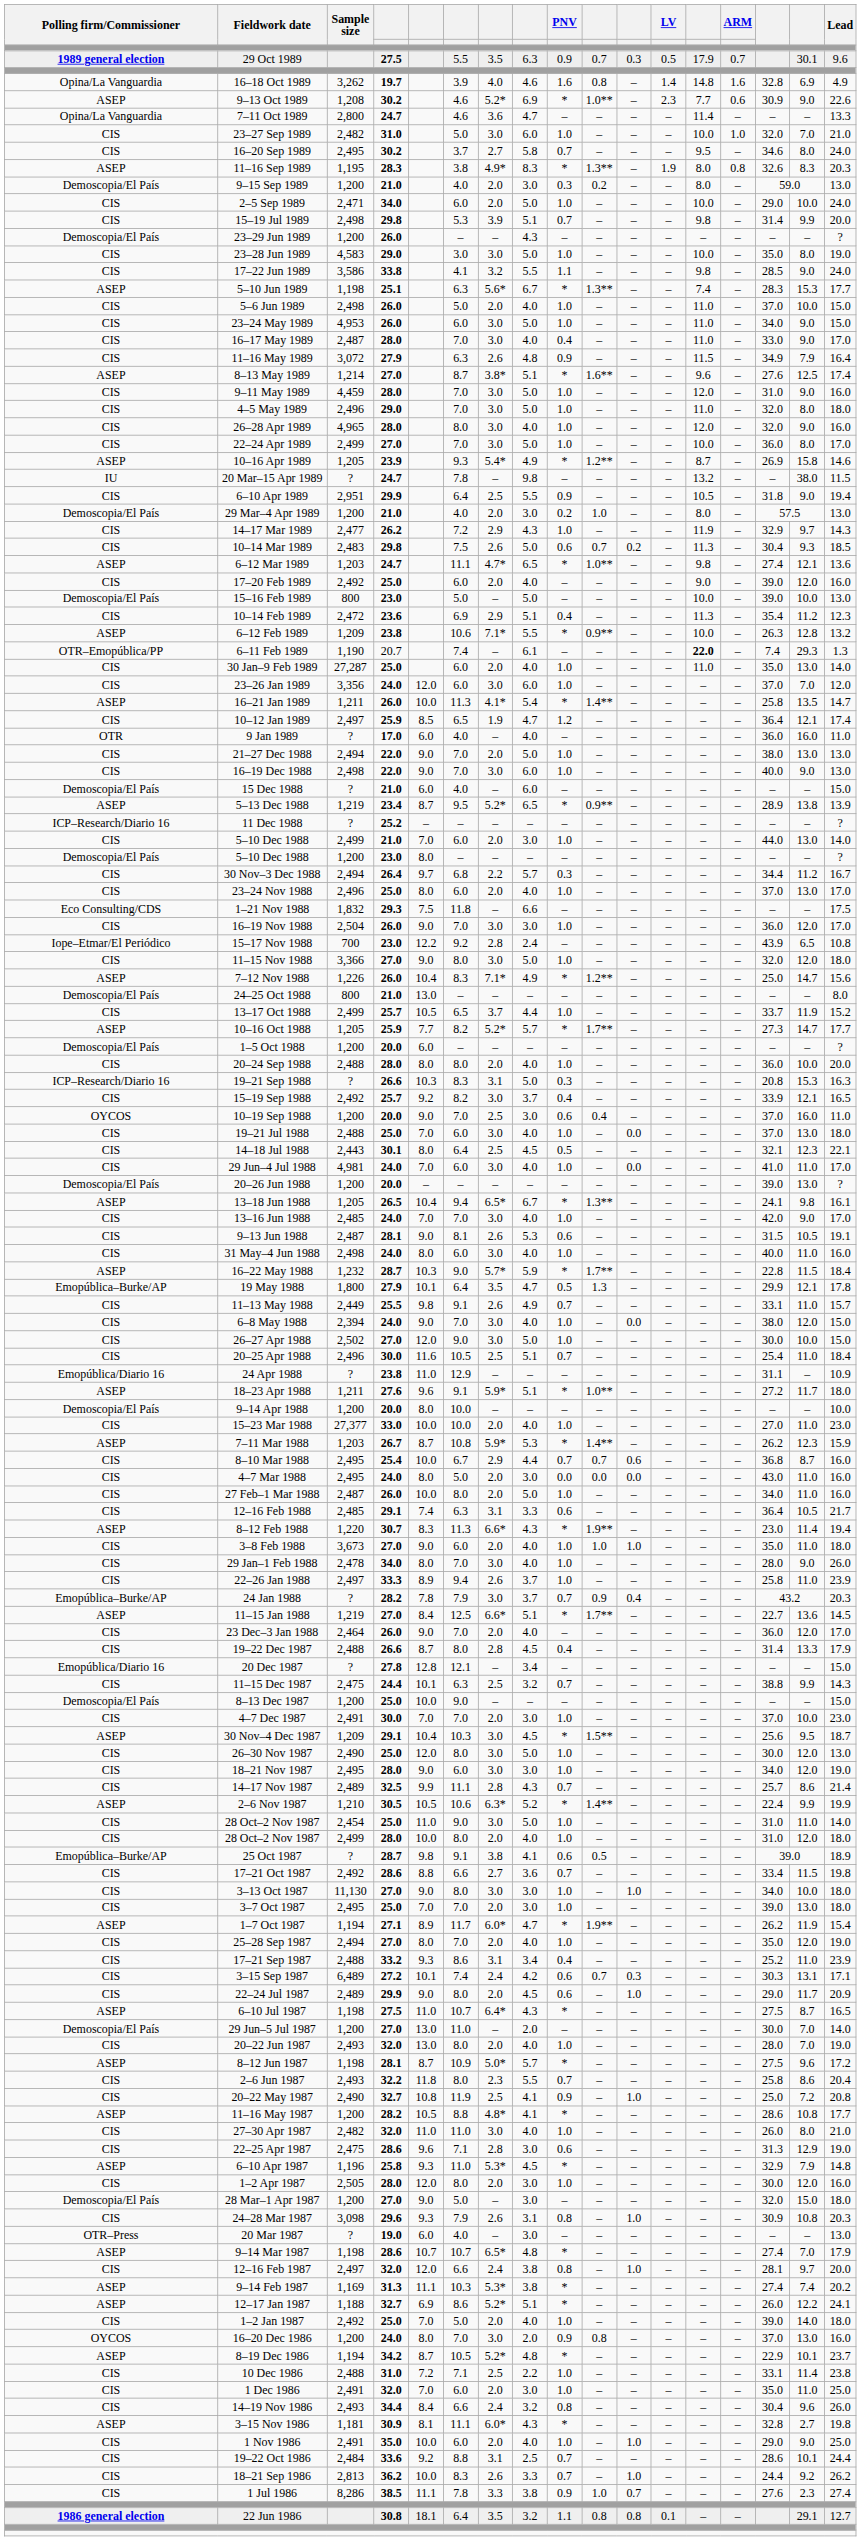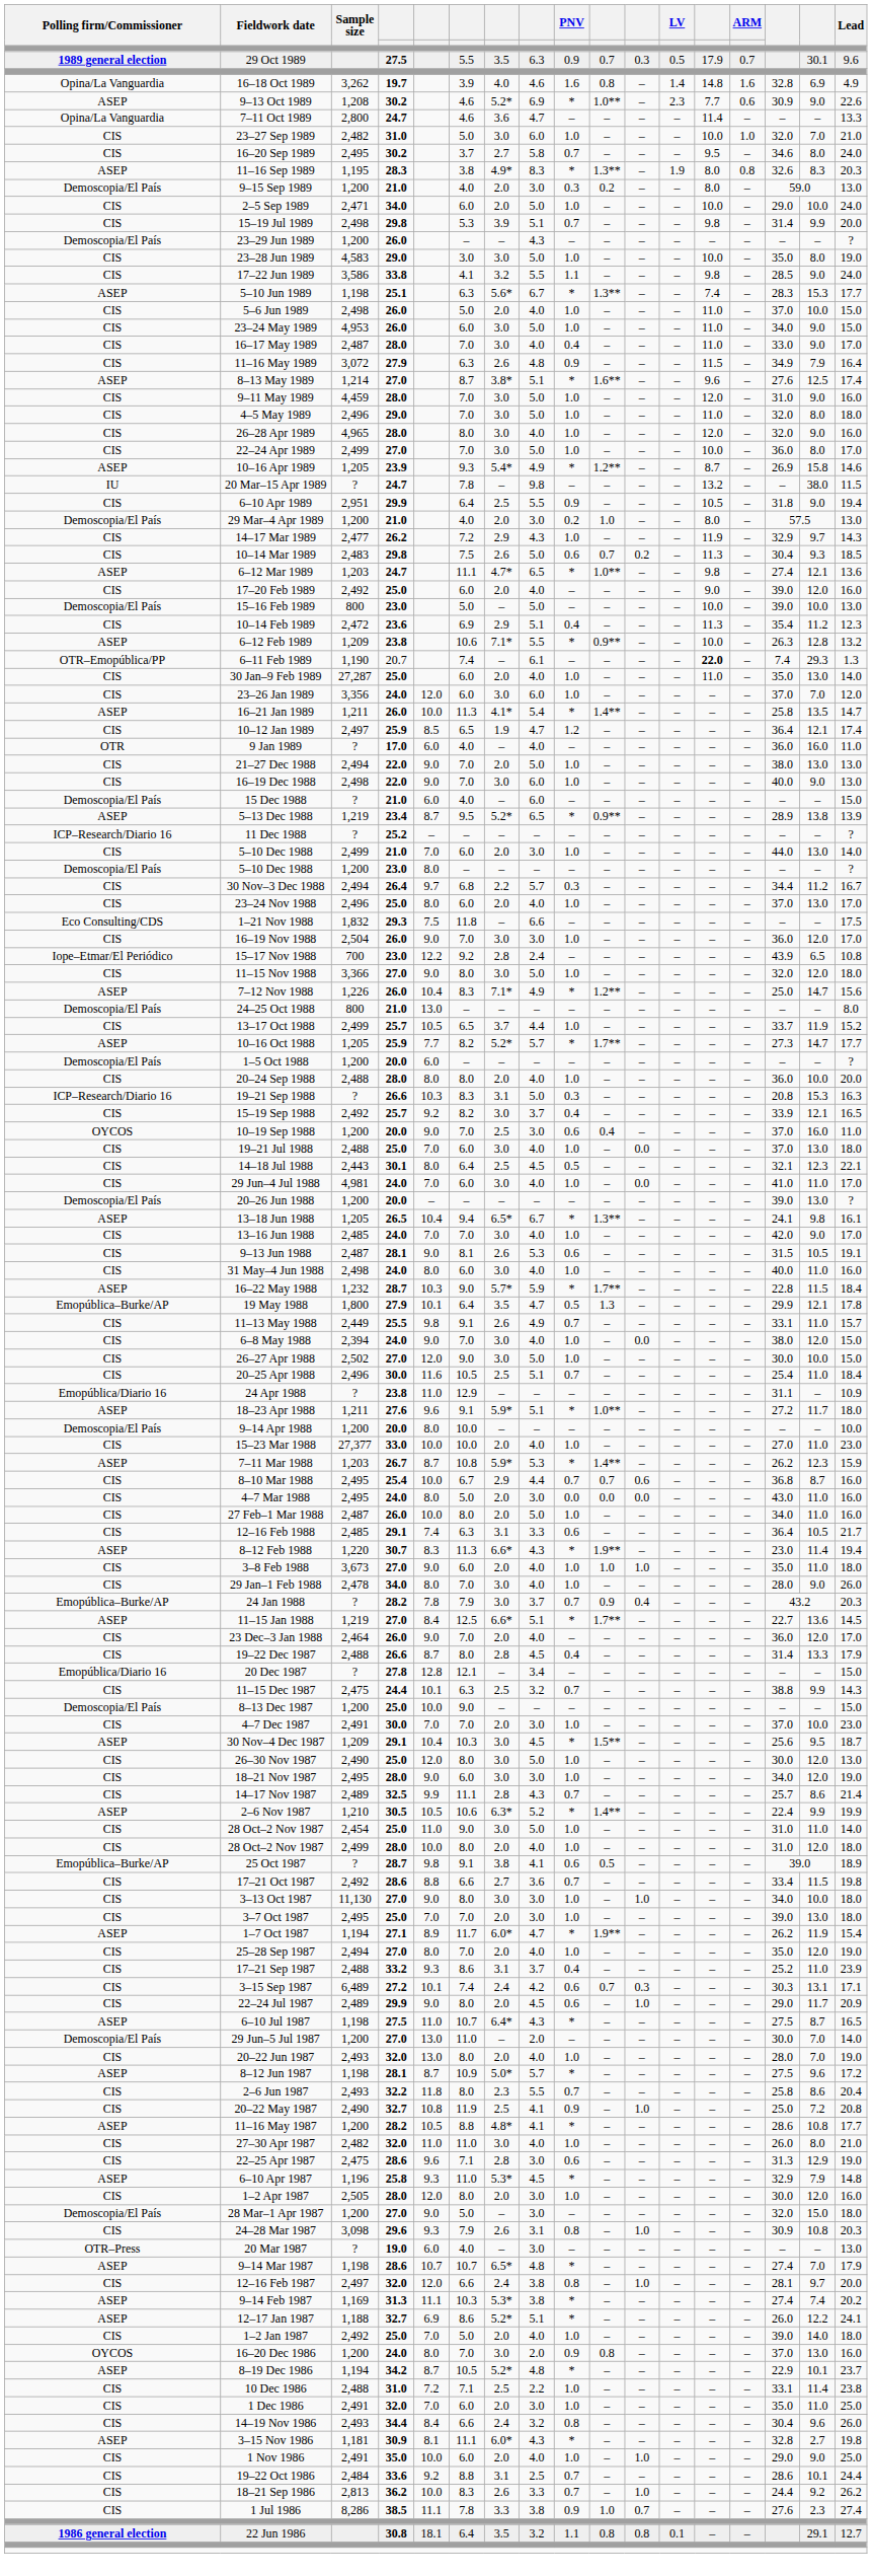- row: CIS | 22–26 Jan 1988 | 2,497 | 33.3 | 8.9 | 9.4 | 2.6 | 3.7 | 1.0 | – | – | – | – | – | 25.8 | 11.0 | 23.9
17–21 Sep 1987 | column 8: 3.4 -> 3.7
